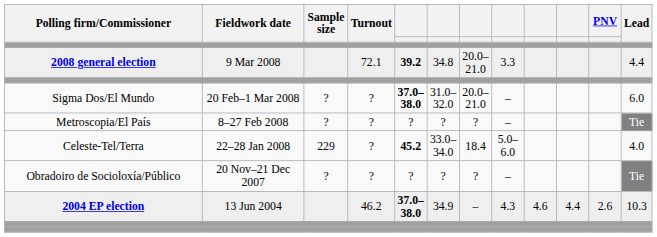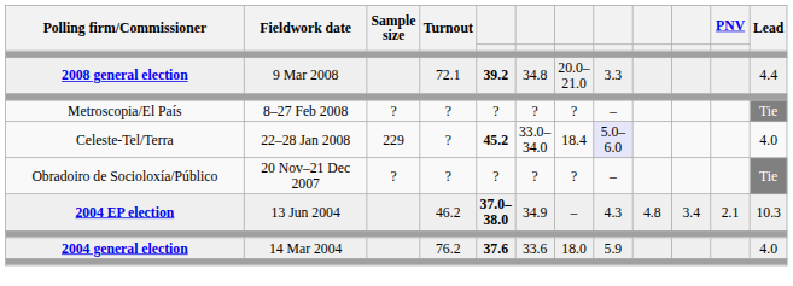- row: Sigma Dos/El Mundo | 20 Feb–1 Mar 2008 | ? | ? | 37.0– 38.0 | 31.0– 32.0 | 20.0– 21.0 | – | 6.0
Celeste-Tel/Terra | column 8: no background -> lavender background
2004 EP election | column 9: 4.6 -> 4.8
2004 EP election | column 10: 4.4 -> 3.4
2004 EP election | PNV: 2.6 -> 2.1
+ row: 2004 general election | 14 Mar 2004 | 76.2 | 37.6 | 33.6 | 18.0 | 5.9 | 4.0
